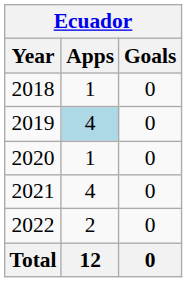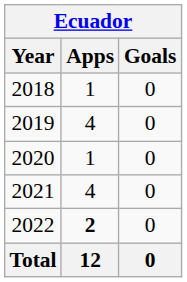2019 | Apps: lightblue background -> no background
2022 | Apps: normal -> bold
